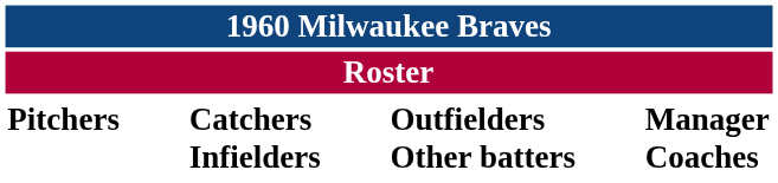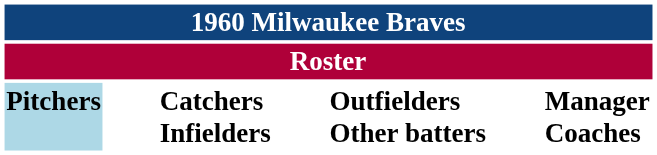Pitchers | column 1: no background -> lightblue background
